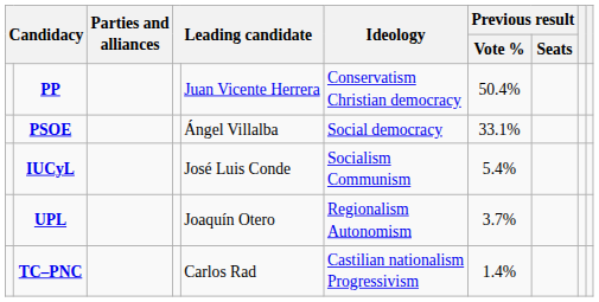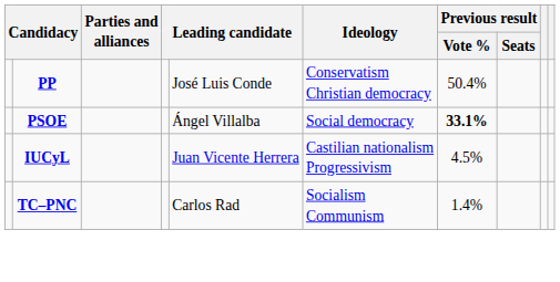PP | column 5: Juan Vicente Herrera -> José Luis Conde
PSOE | Previous result / Vote %: normal -> bold
IUCyL | column 5: José Luis Conde -> Juan Vicente Herrera
IUCyL | Ideology: Socialism Communism -> Castilian nationalism Progressivism
IUCyL | Previous result / Vote %: 5.4% -> 4.5%
- row: UPL | Joaquín Otero | Regionalism Autonomism | 3.7%
TC–PNC | Ideology: Castilian nationalism Progressivism -> Socialism Communism
